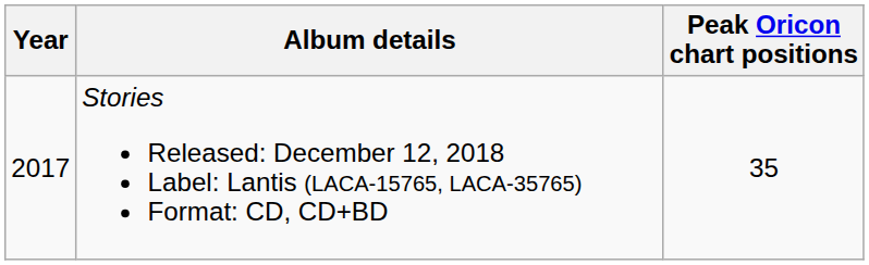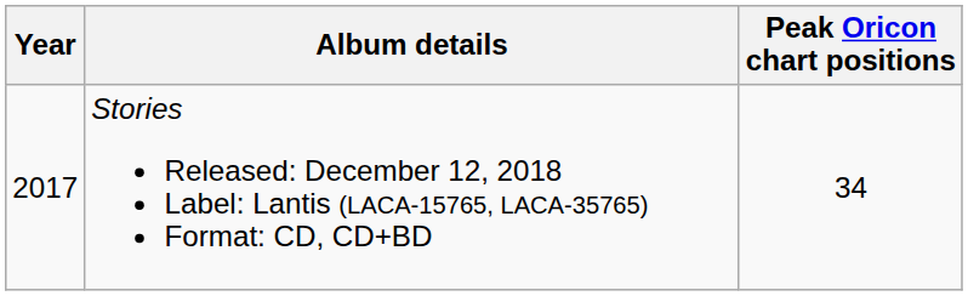row 2 | Peak Oricon chart positions: 35 -> 34
